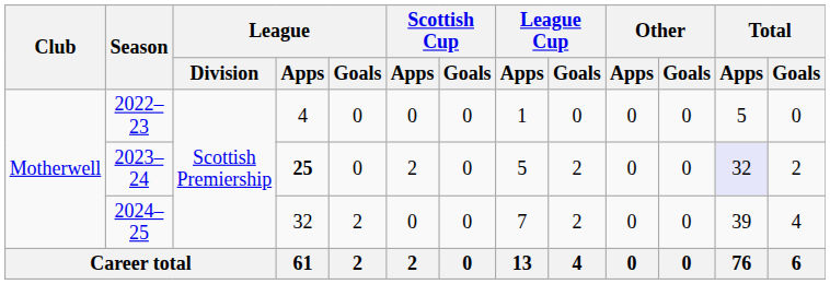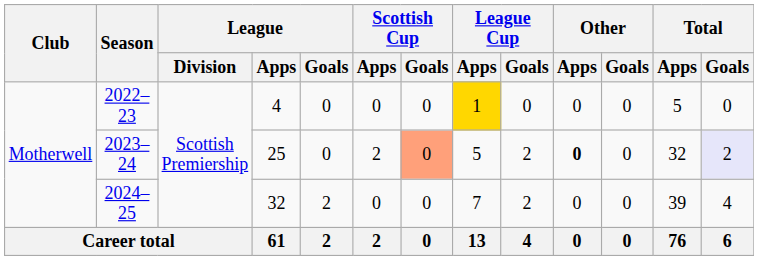2022–23 | League Cup / Apps: no background -> gold background
2023–24 | League / Apps: bold -> normal
2023–24 | Scottish Cup / Goals: no background -> lightsalmon background
2023–24 | Other / Apps: normal -> bold
2023–24 | Total / Apps: lavender background -> no background
2023–24 | Total / Goals: no background -> lavender background
